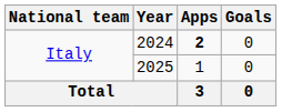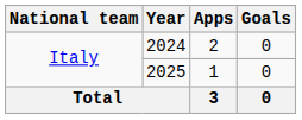2024 | Apps: bold -> normal
